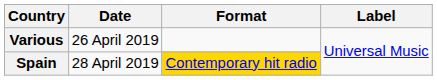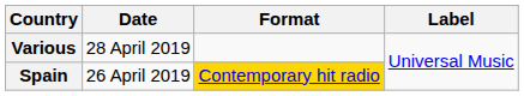Various | Date: 26 April 2019 -> 28 April 2019
Spain | Date: 28 April 2019 -> 26 April 2019
